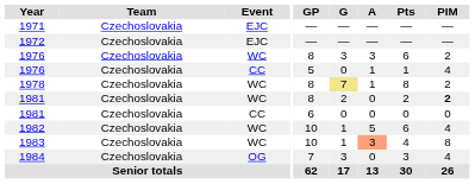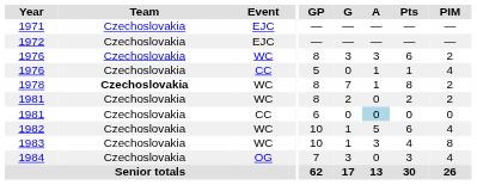1978 | Team: normal -> bold
1978 | G: khaki background -> no background
1981 / WC | PIM: bold -> normal
1981 / CC | A: no background -> lightblue background
1983 | A: lightsalmon background -> no background
